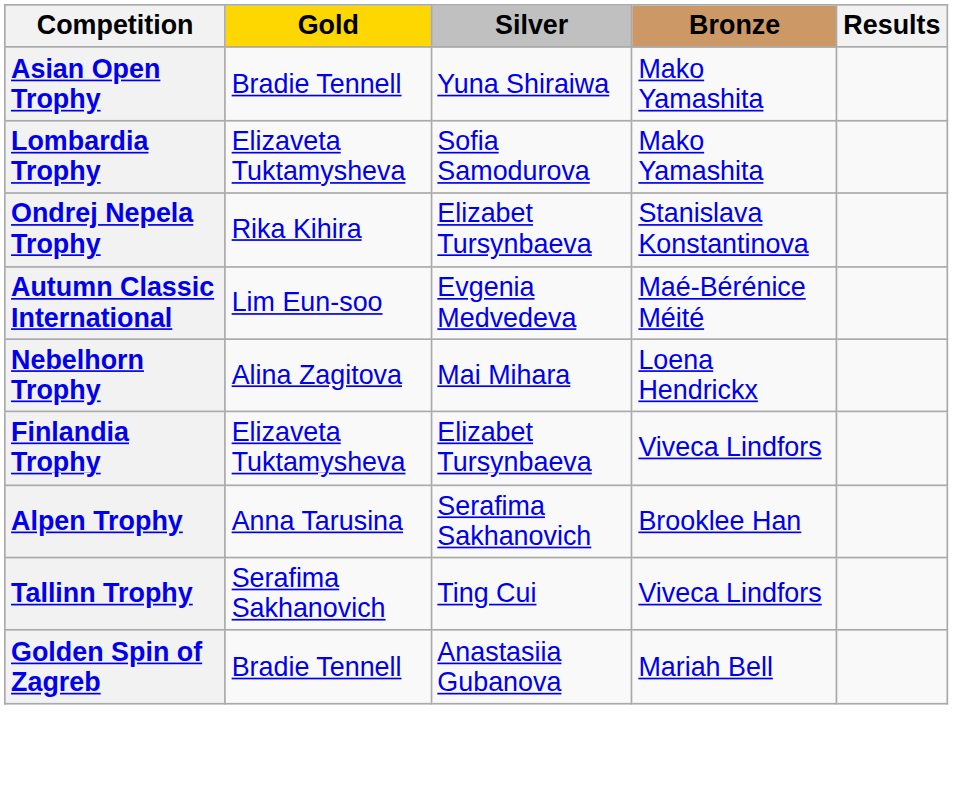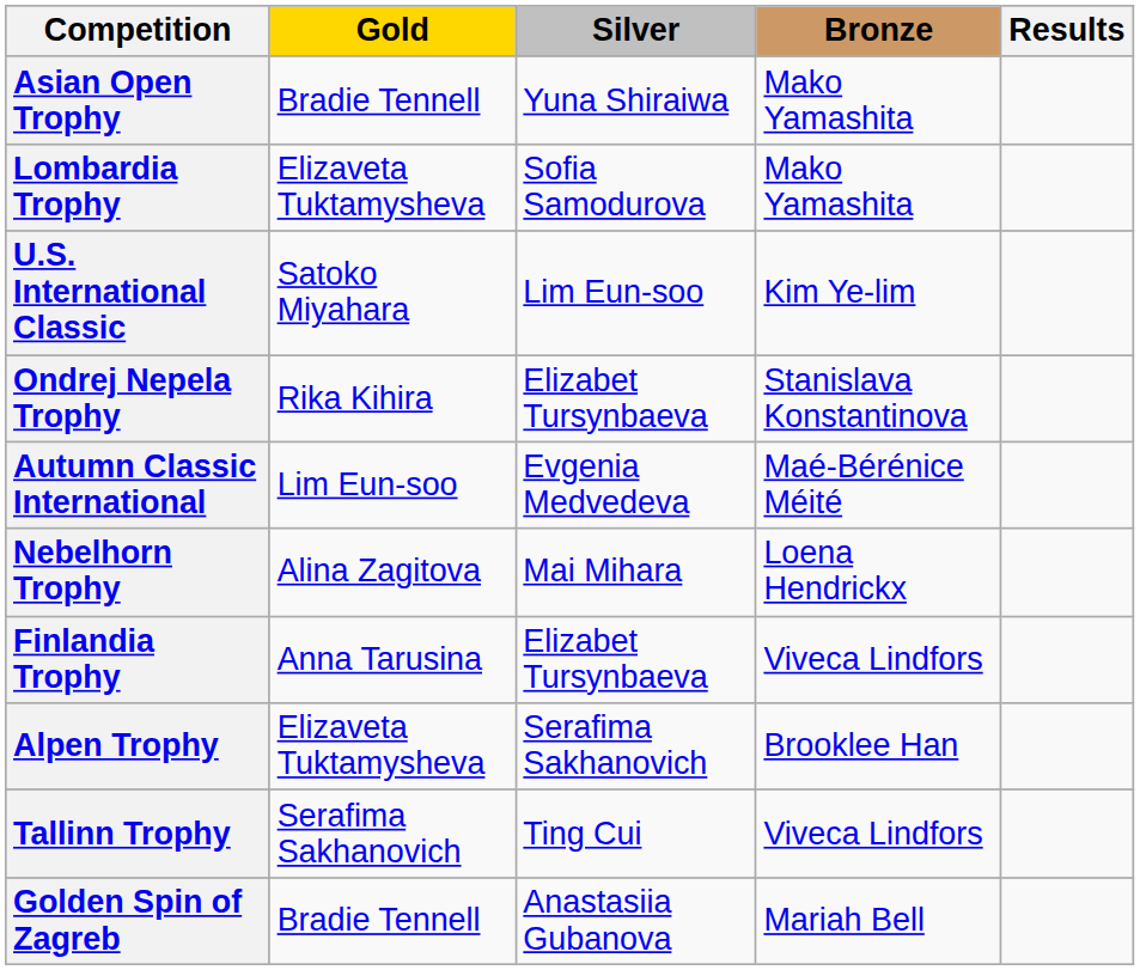+ row: U.S. International Classic | Satoko Miyahara | Lim Eun-soo | Kim Ye-lim
Finlandia Trophy | Gold: Elizaveta Tuktamysheva -> Anna Tarusina
Alpen Trophy | Gold: Anna Tarusina -> Elizaveta Tuktamysheva
